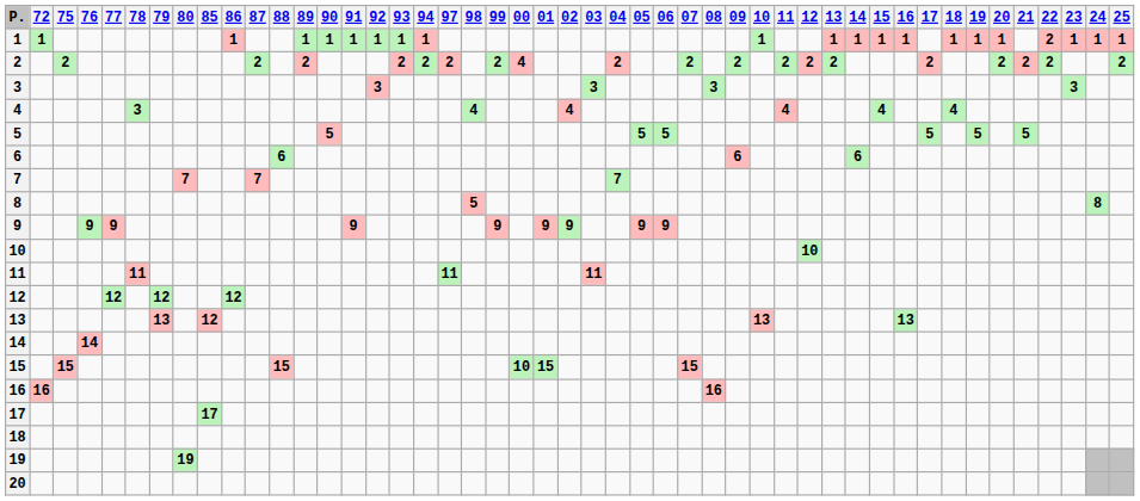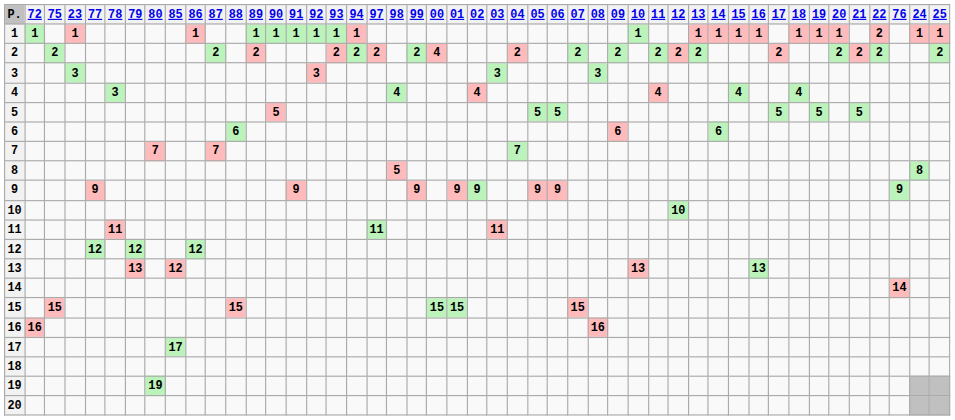columns swapped: 76 <-> 23
row 16 | 00: 10 -> 15
